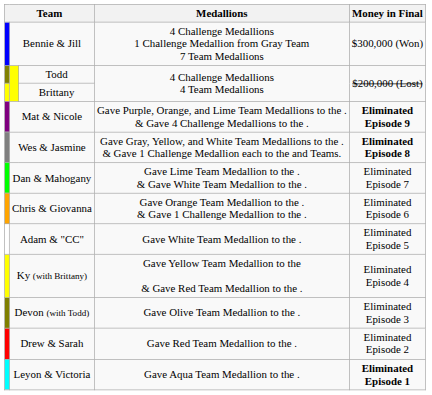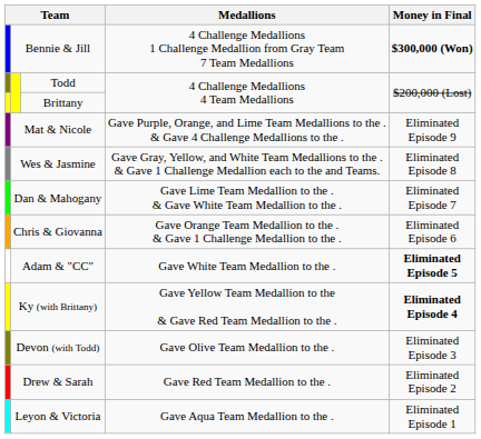Bennie & Jill | Money in Final: normal -> bold
Mat & Nicole | Money in Final: bold -> normal
Wes & Jasmine | Money in Final: bold -> normal
Adam & "CC" | Money in Final: normal -> bold
Ky (with Brittany) | Money in Final: normal -> bold
Leyon & Victoria | Money in Final: bold -> normal
